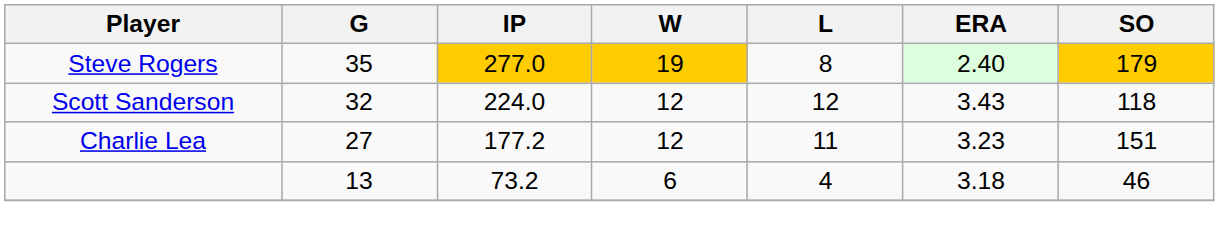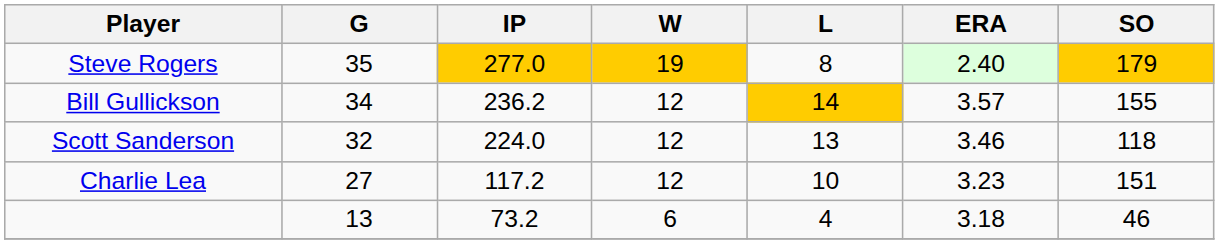+ row: Bill Gullickson | 34 | 236.2 | 12 | 14 | 3.57 | 155
Scott Sanderson | L: 12 -> 13
Scott Sanderson | ERA: 3.43 -> 3.46
Charlie Lea | IP: 177.2 -> 117.2
Charlie Lea | L: 11 -> 10
